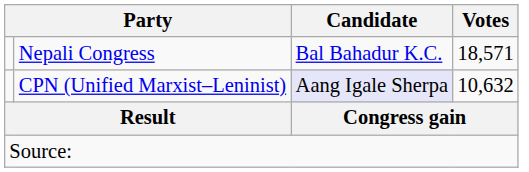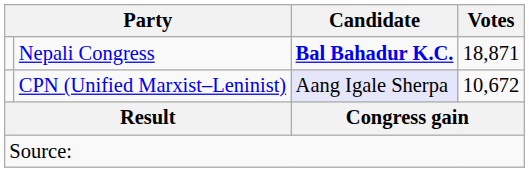Nepali Congress | Candidate: normal -> bold
Nepali Congress | Votes: 18,571 -> 18,871
CPN (Unified Marxist–Leninist) | Votes: 10,632 -> 10,672
